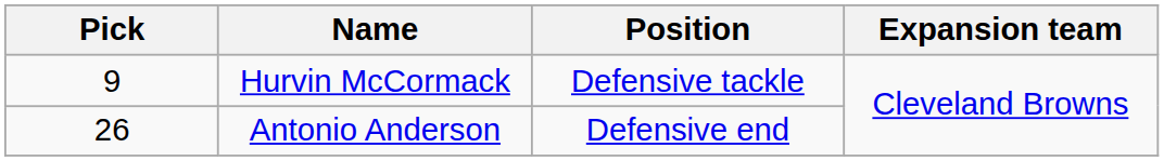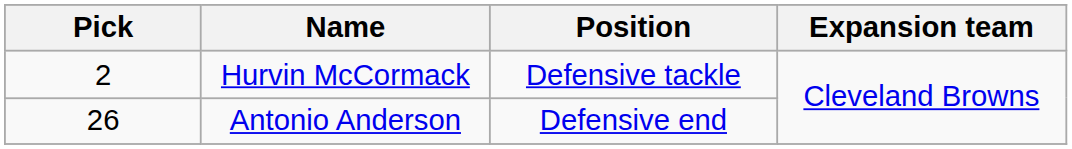Hurvin McCormack | Pick: 9 -> 2
